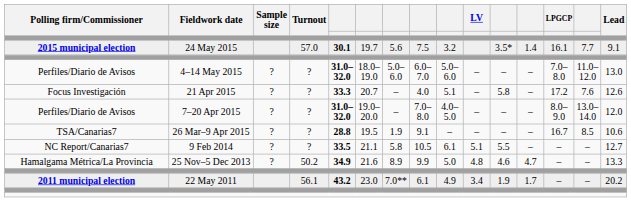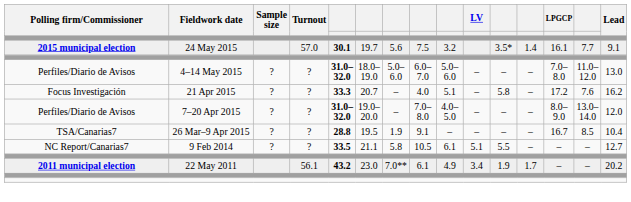21 Apr 2015 | Lead: 12.6 -> 16.2
26 Mar–9 Apr 2015 | Lead: 10.6 -> 10.4
- row: Hamalgama Métrica/La Provincia | 25 Nov–5 Dec 2013 | ? | 50.2 | 34.9 | 21.6 | 8.9 | 9.9 | 5.0 | 4.8 | 4.6 | 4.7 | – | – | 13.3
